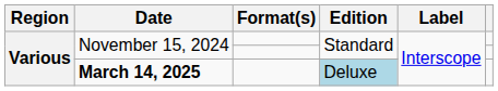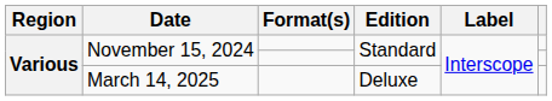March 14, 2025 | Date: bold -> normal
March 14, 2025 | Edition: lightblue background -> no background
